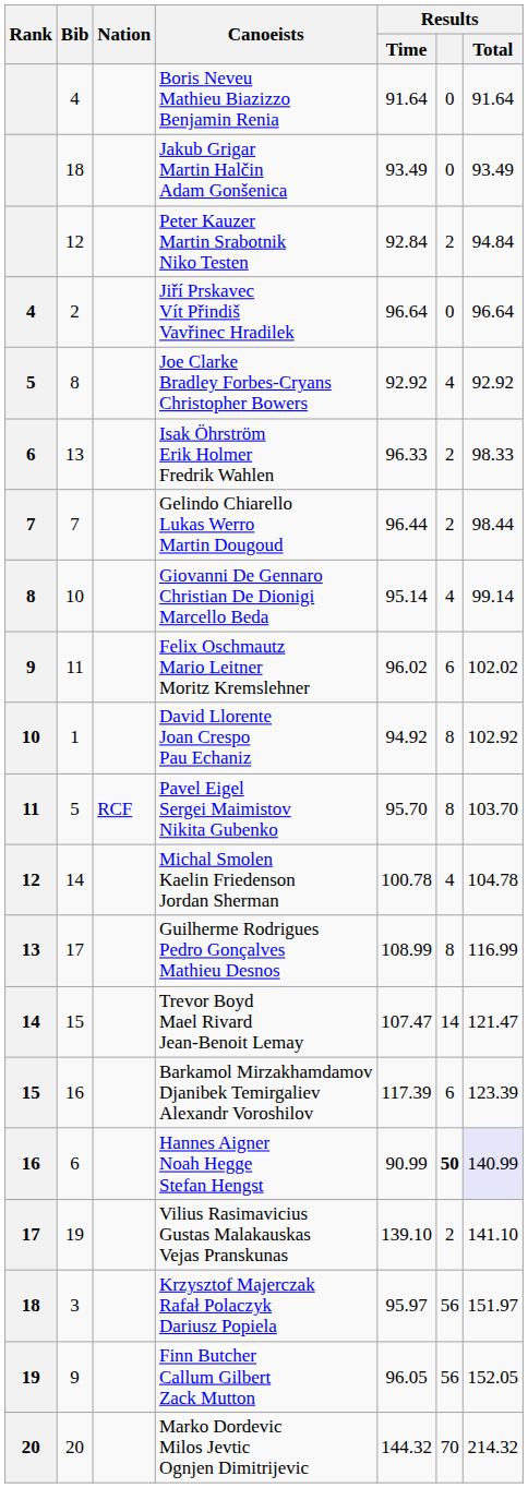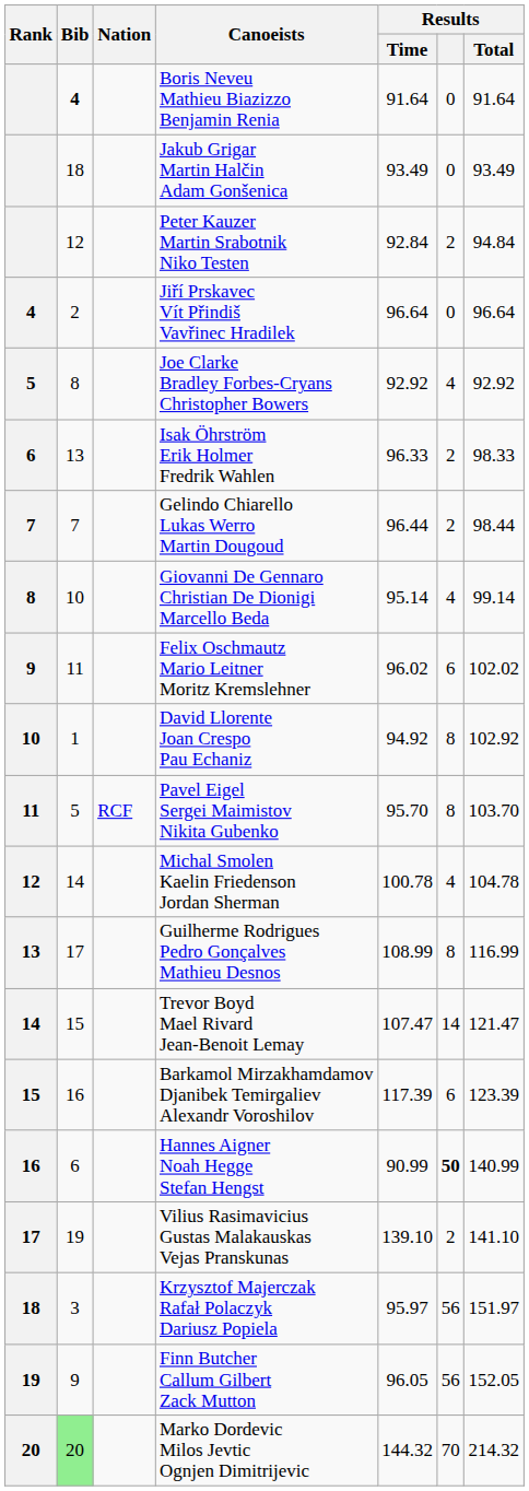Boris Neveu Mathieu Biazizzo Benjamin Renia | Bib: normal -> bold
Hannes Aigner Noah Hegge Stefan Hengst | Results / Total: lavender background -> no background
Marko Dordevic Milos Jevtic Ognjen Dimitrijevic | Bib: no background -> lightgreen background
